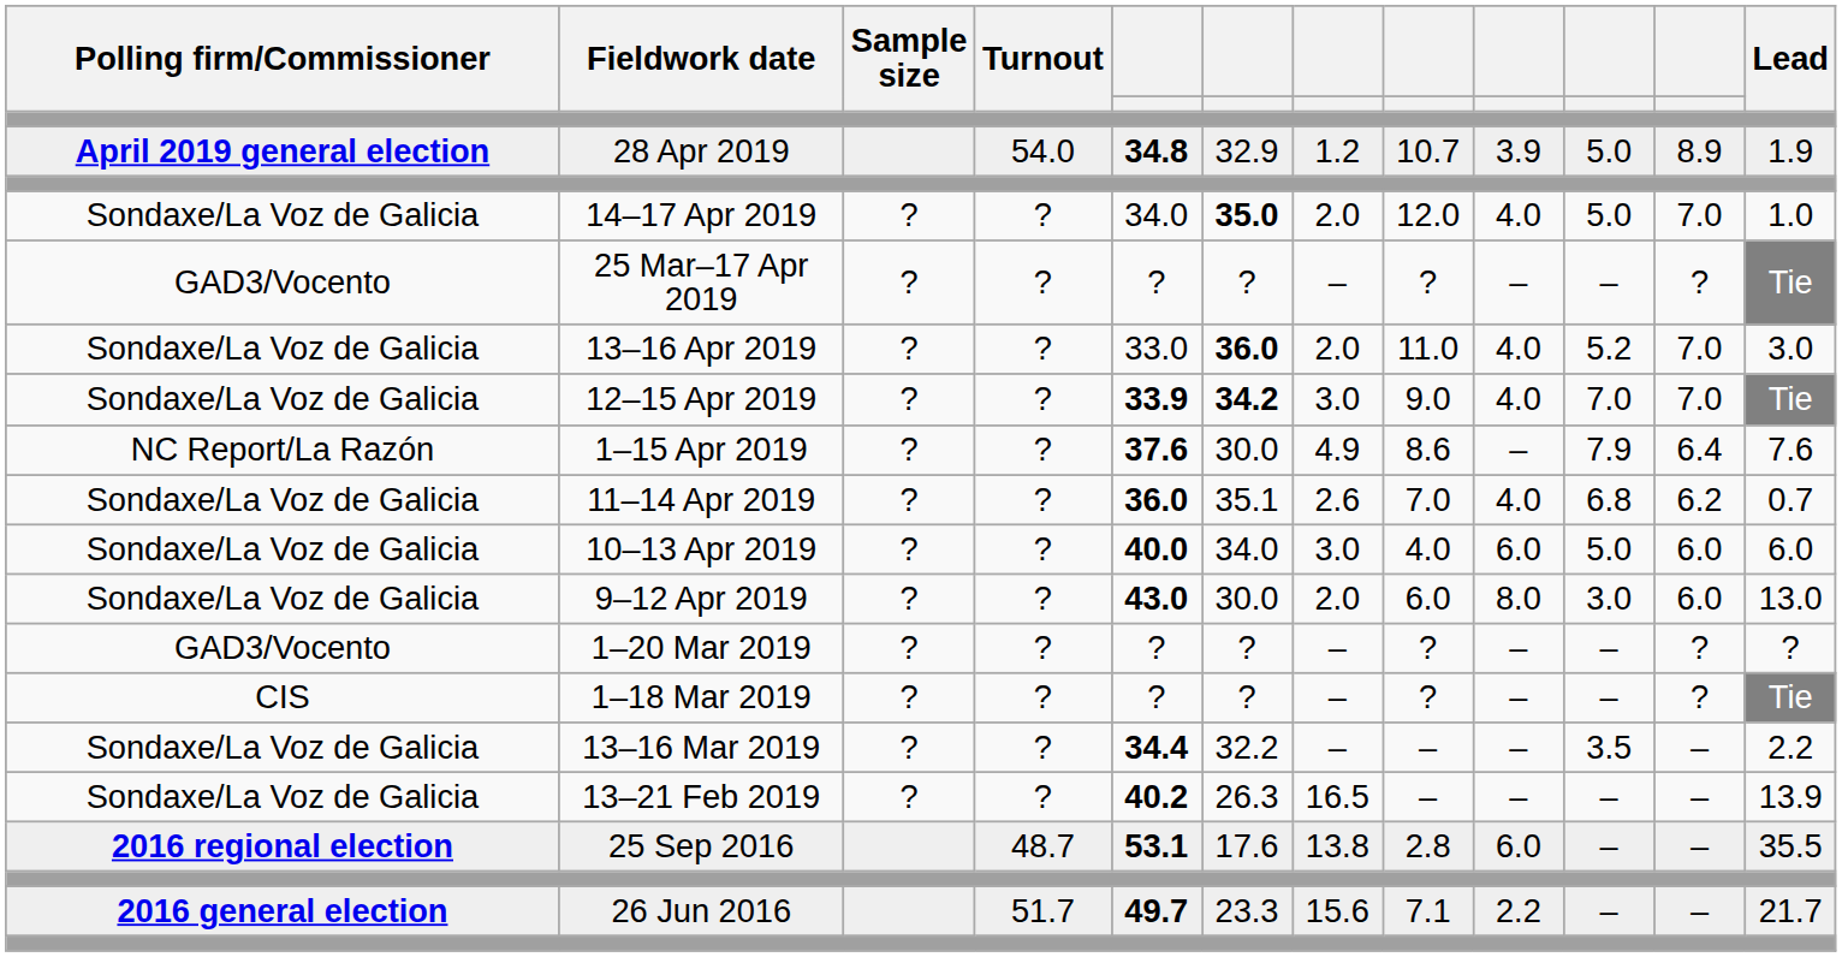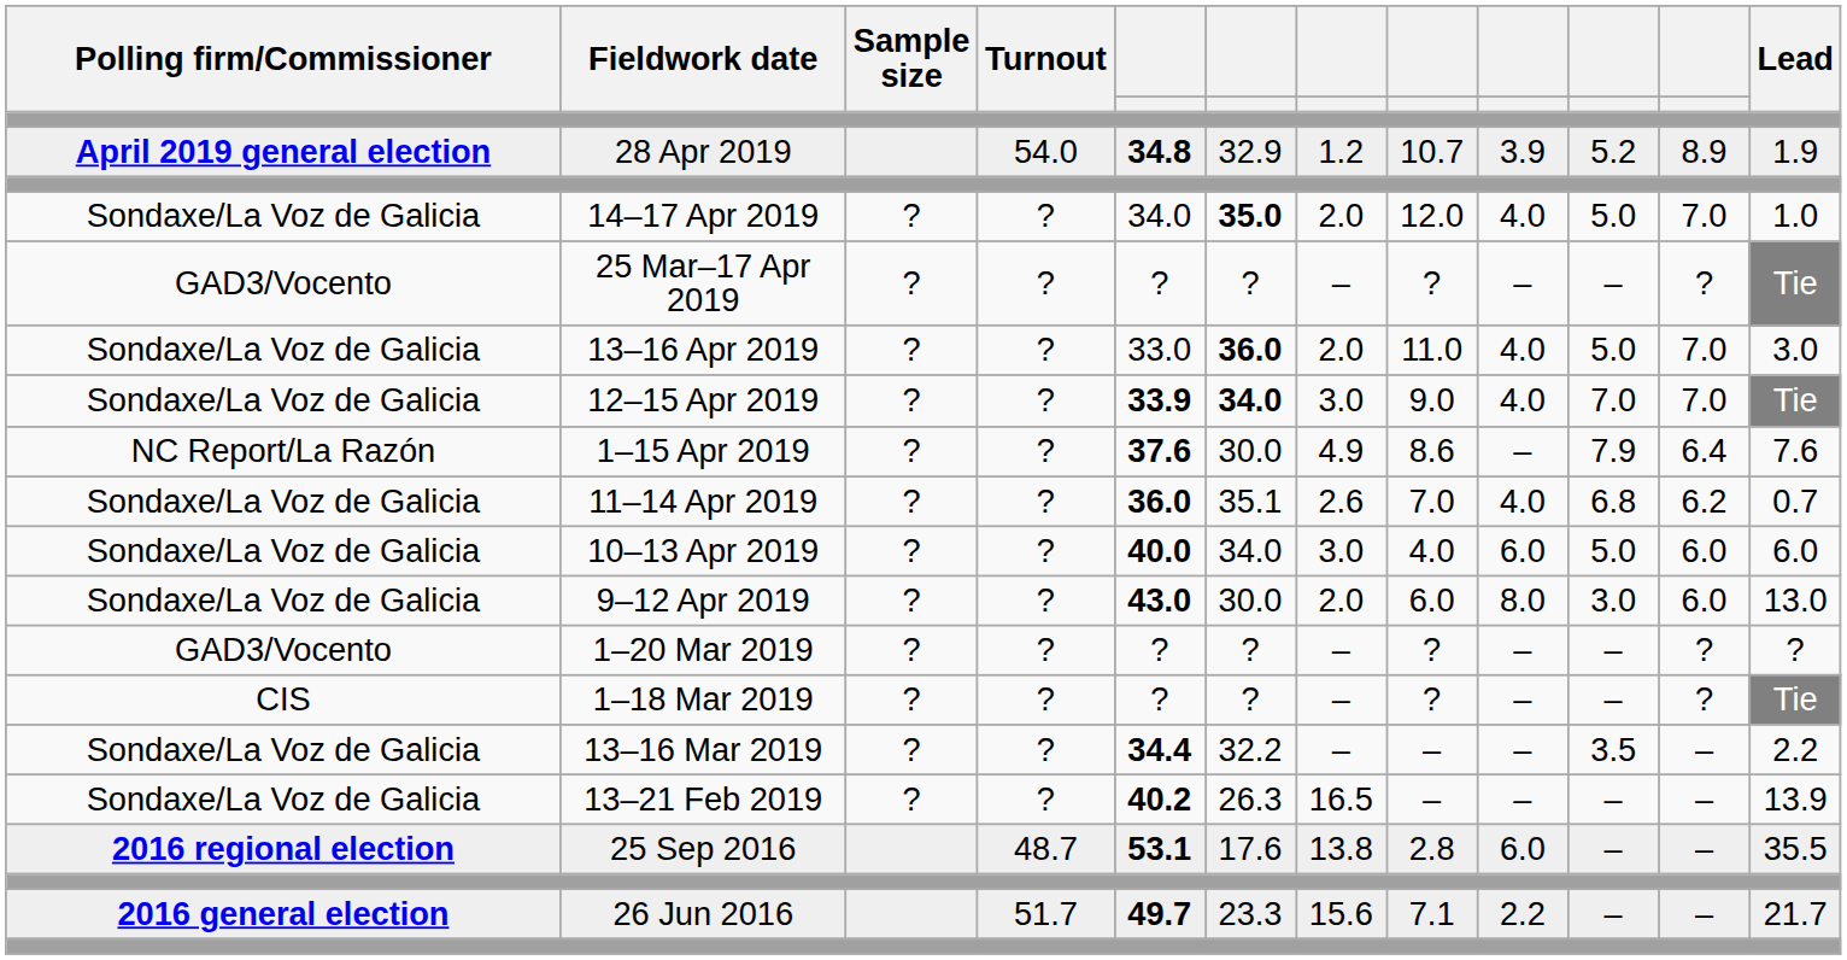28 Apr 2019 | column 10: 5.0 -> 5.2
13–16 Apr 2019 | column 10: 5.2 -> 5.0
12–15 Apr 2019 | column 6: 34.2 -> 34.0
